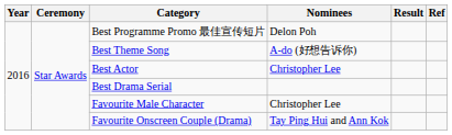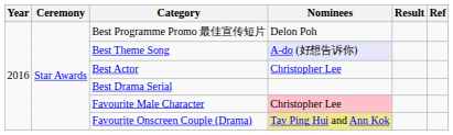Best Theme Song | Nominees: no background -> lavender background
Favourite Male Character | Nominees: no background -> pink background
Favourite Onscreen Couple (Drama) | Nominees: no background -> khaki background
